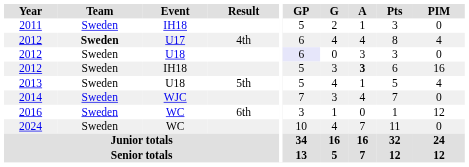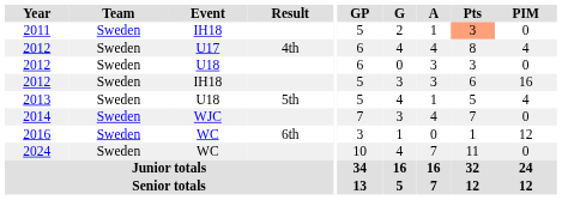2011 | Pts: no background -> lightsalmon background
2012 / U17 | Team: bold -> normal
2012 / U18 | GP: lavender background -> no background
2012 / IH18 | A: bold -> normal
